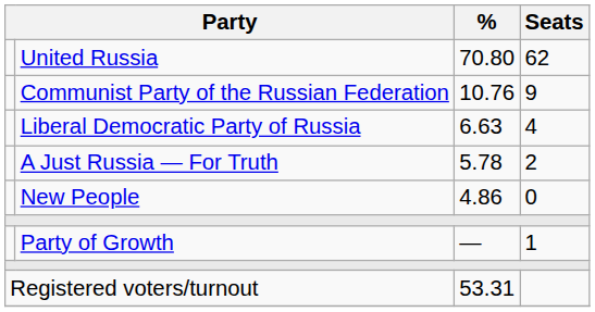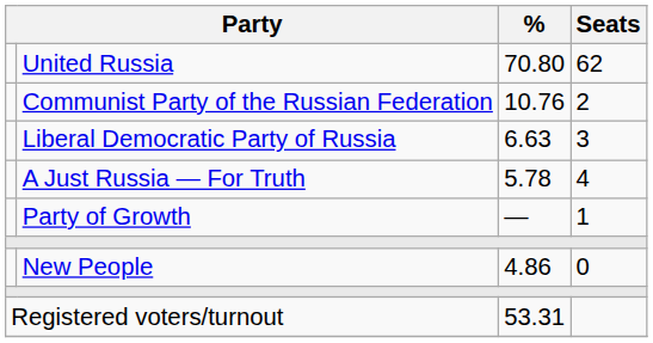Communist Party of the Russian Federation | Seats: 9 -> 2
Liberal Democratic Party of Russia | Seats: 4 -> 3
A Just Russia — For Truth | Seats: 2 -> 4
rows swapped: Party of Growth <-> New People
